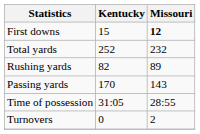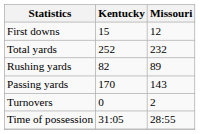First downs | Missouri: bold -> normal
rows swapped: Turnovers <-> Time of possession
